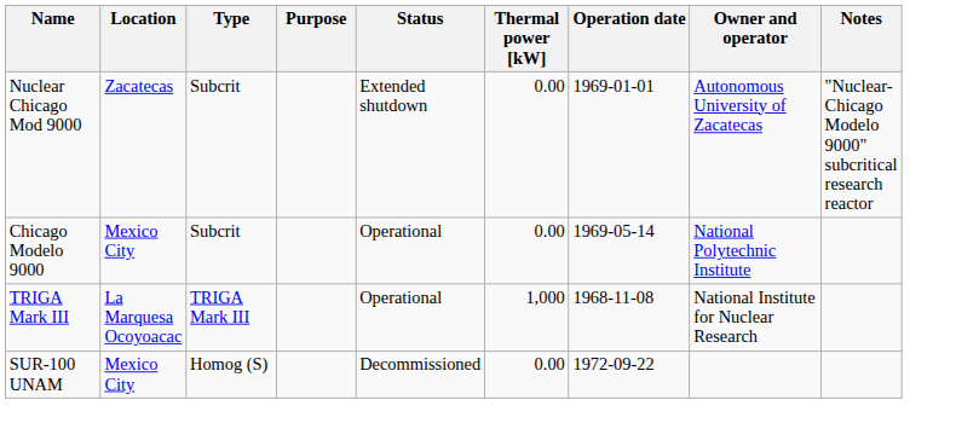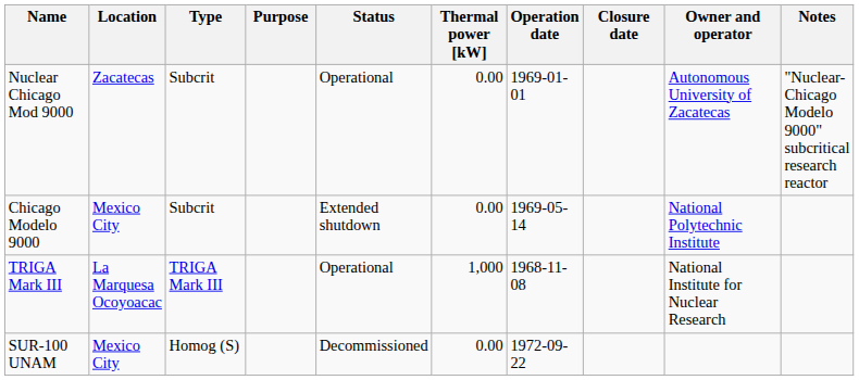+ column: Closure date
Nuclear Chicago Mod 9000 | Status: Extended shutdown -> Operational
Chicago Modelo 9000 | Status: Operational -> Extended shutdown
